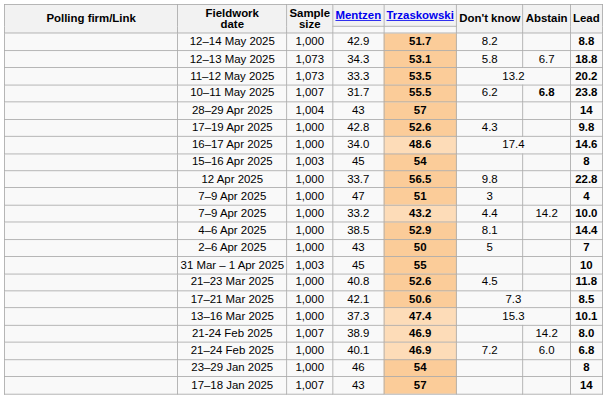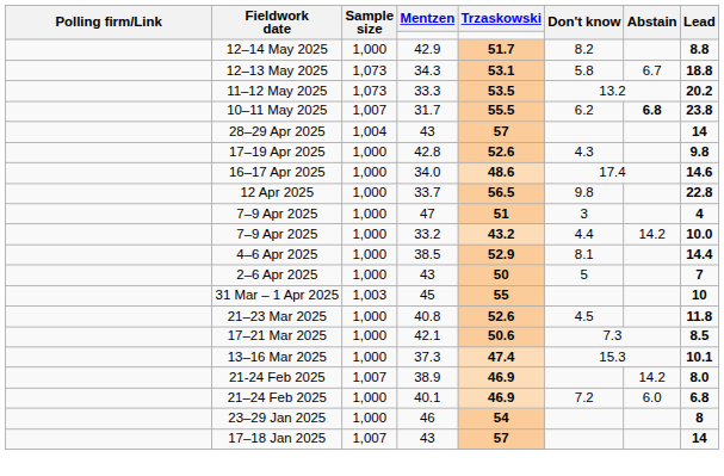- row: 15–16 Apr 2025 | 1,003 | 45 | 54 | 8
